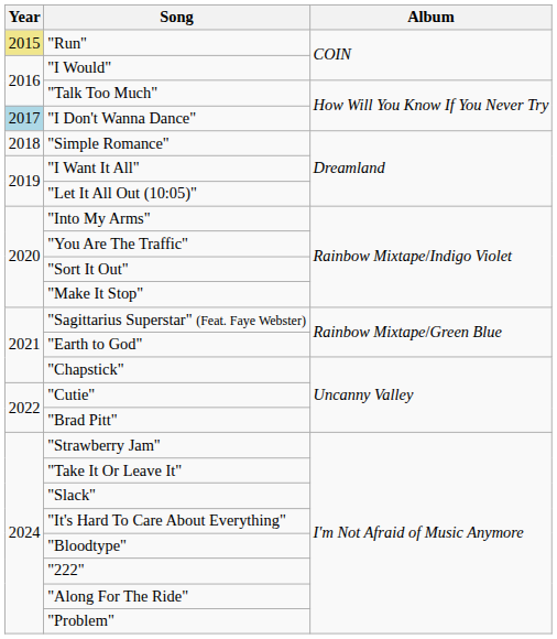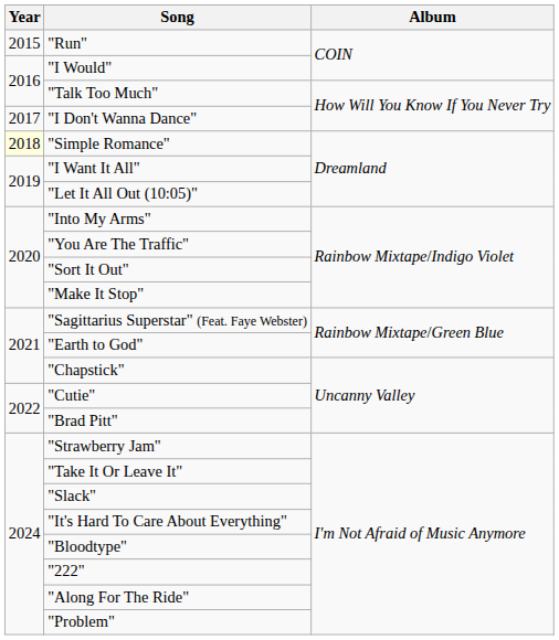"Run" | Year: khaki background -> no background
"I Don't Wanna Dance" | Year: lightblue background -> no background
"Simple Romance" | Year: no background -> lightyellow background
